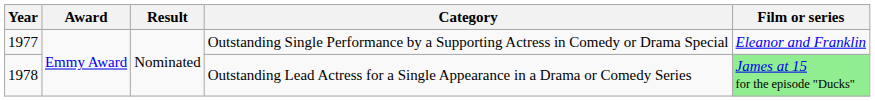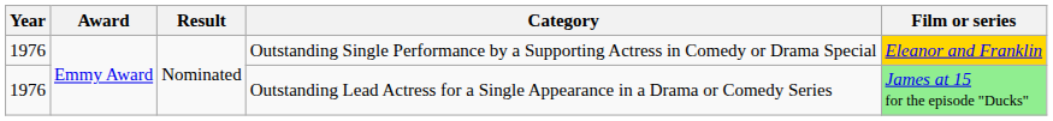row 2 | Year: 1977 -> 1976
row 2 | Film or series: no background -> gold background
row 3 | Year: 1978 -> 1976
